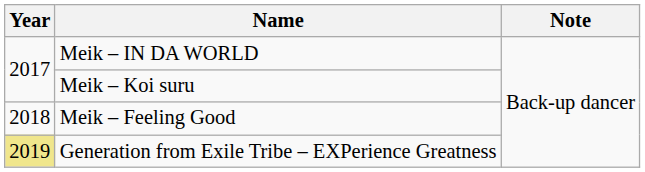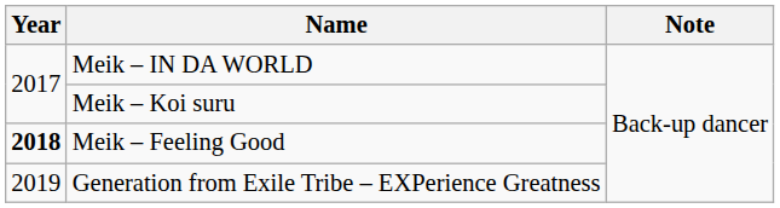Meik – Feeling Good | Year: normal -> bold
Generation from Exile Tribe – EXPerience Greatness | Year: khaki background -> no background
